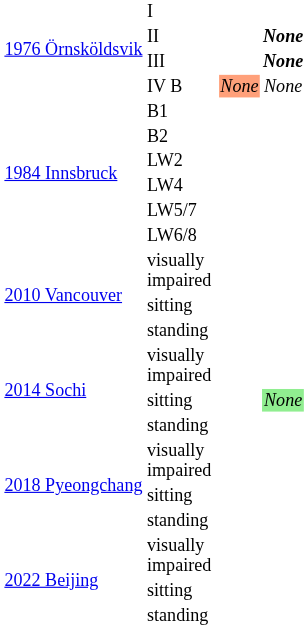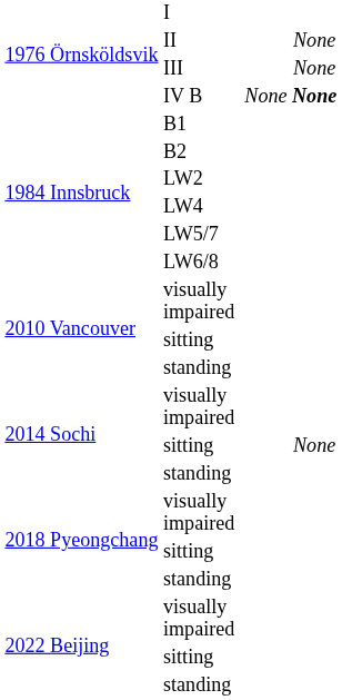II | column 4: bold -> normal
III | column 4: bold -> normal
IV B | column 3: lightsalmon background -> no background
IV B | column 4: normal -> bold
2014 Sochi / sitting | column 4: lightgreen background -> no background
